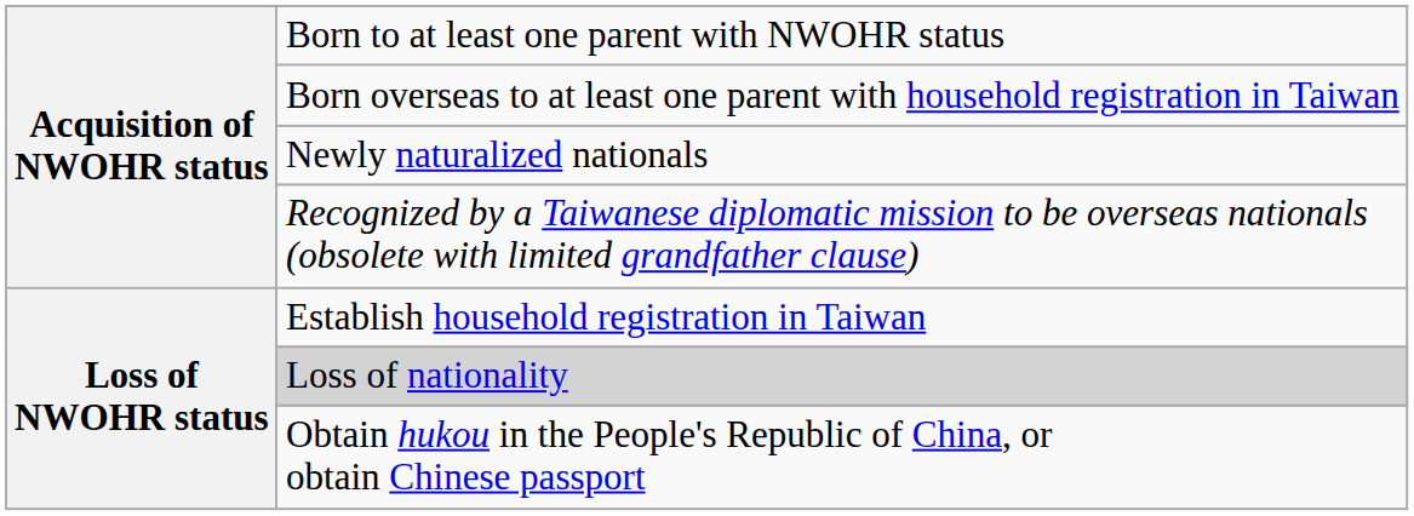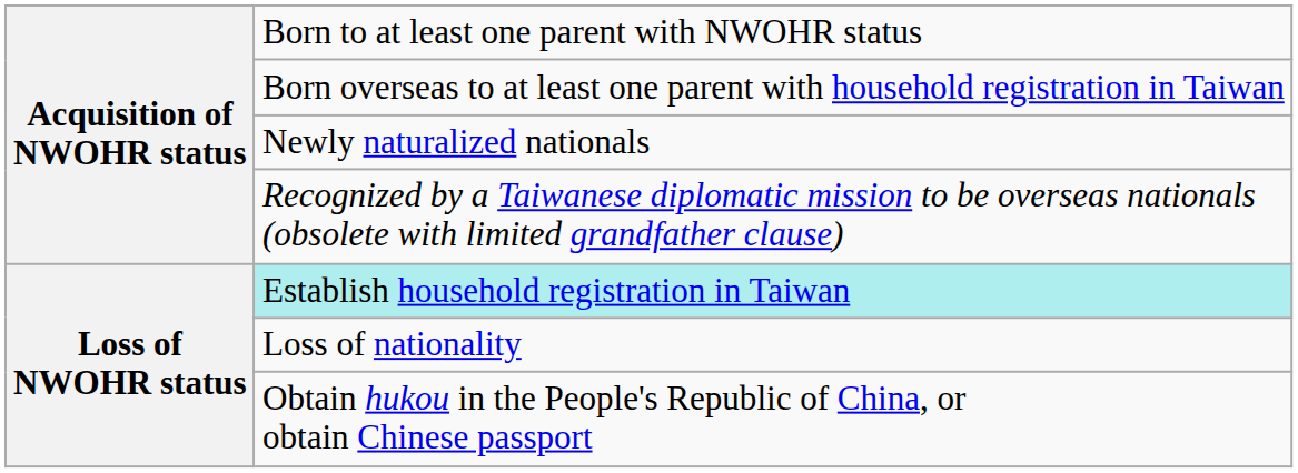Establish household registration in Taiwan | column 2: no background -> paleturquoise background
Loss of nationality | column 2: lightgrey background -> no background
